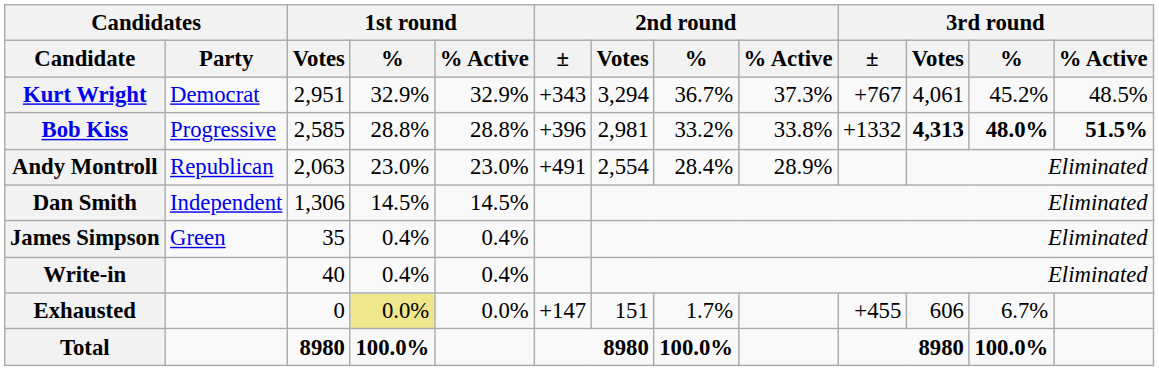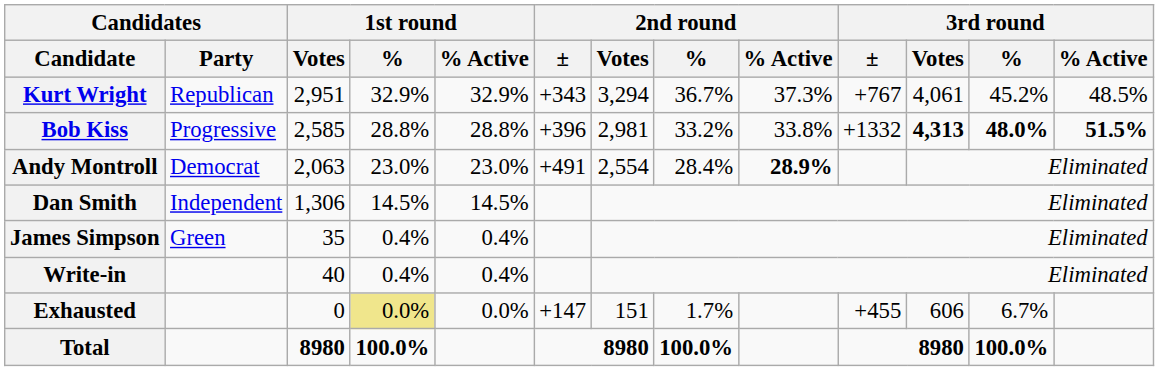Kurt Wright | Candidates / Party: Democrat -> Republican
Andy Montroll | Candidates / Party: Republican -> Democrat
Andy Montroll | 2nd round / % Active: normal -> bold
